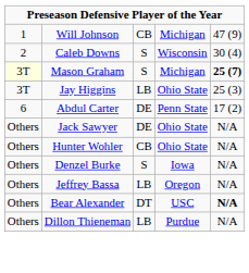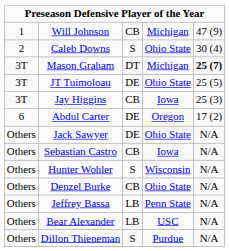Caleb Downs | column 4: Wisconsin -> Ohio State
Mason Graham | column 1: lightyellow background -> no background
Mason Graham | column 3: S -> DT
+ row: 3T | JT Tuimoloau | DE | Ohio State | 25 (5)
Jay Higgins | column 3: LB -> CB
Jay Higgins | column 4: Ohio State -> Iowa
Abdul Carter | column 4: Penn State -> Oregon
+ row: Others | Sebastian Castro | CB | Iowa | N/A
Hunter Wohler | column 3: CB -> S
Hunter Wohler | column 4: Ohio State -> Wisconsin
Denzel Burke | column 3: S -> CB
Denzel Burke | column 4: Iowa -> Ohio State
Jeffrey Bassa | column 4: Oregon -> Penn State
Bear Alexander | column 3: DT -> LB
Bear Alexander | column 5: bold -> normal
Dillon Thieneman | column 3: LB -> S
